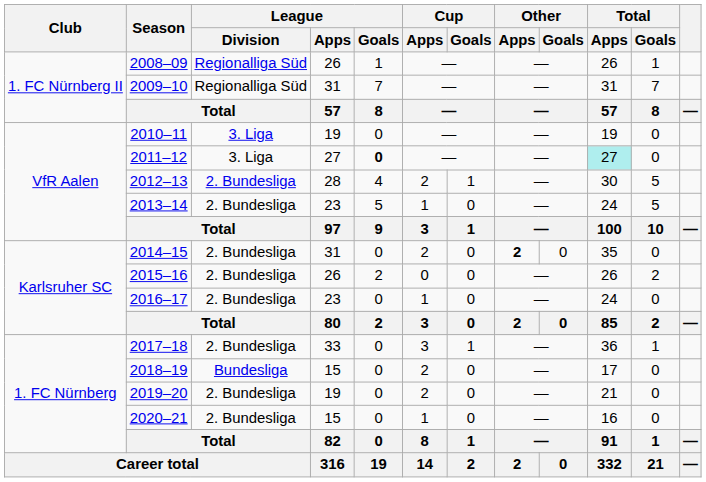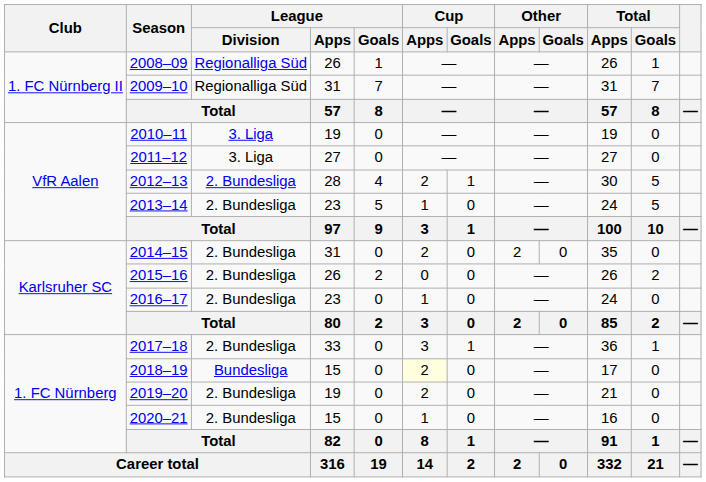2011–12 | League / Goals: bold -> normal
2011–12 | Total / Apps: paleturquoise background -> no background
2014–15 | Other / Apps: bold -> normal
2018–19 | Cup / Apps: no background -> lightyellow background
